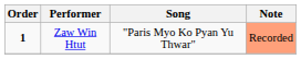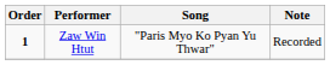Zaw Win Htut | Note: lightsalmon background -> no background
